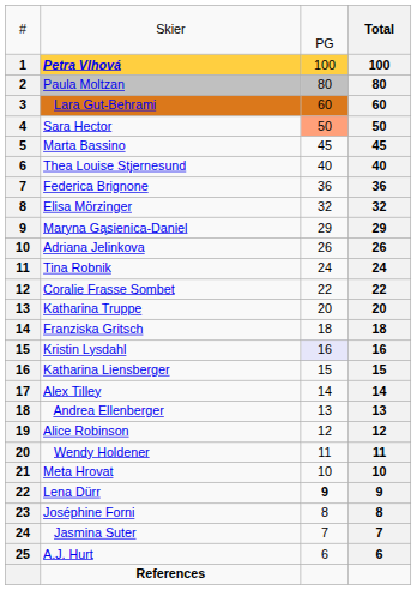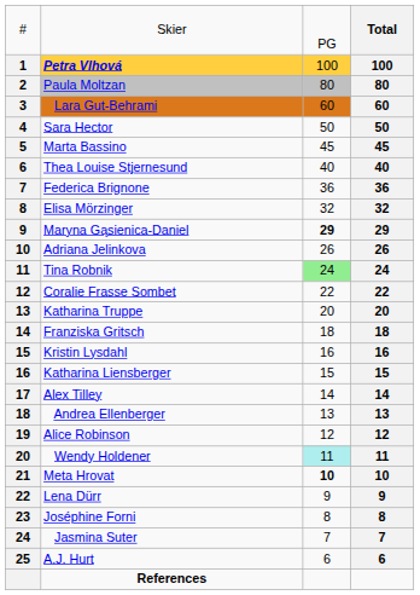Sara Hector | column 3: lightsalmon background -> no background
Maryna Gąsienica-Daniel | column 3: normal -> bold
Tina Robnik | column 3: no background -> lightgreen background
Kristin Lysdahl | column 3: lavender background -> no background
Wendy Holdener | column 3: no background -> paleturquoise background
Meta Hrovat | column 3: normal -> bold
Lena Dürr | column 3: bold -> normal
